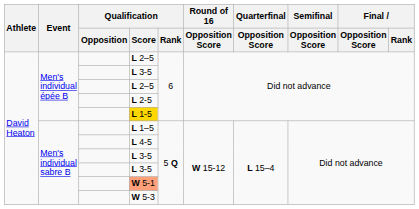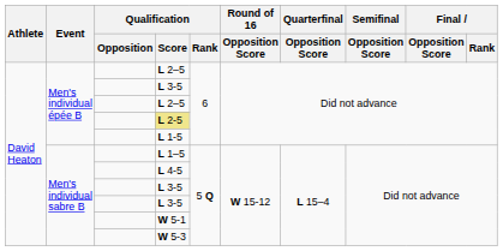L 2-5 | Qualification / Score: no background -> khaki background
L 1-5 | Qualification / Score: gold background -> no background
W 5-1 | Qualification / Score: lightsalmon background -> no background
